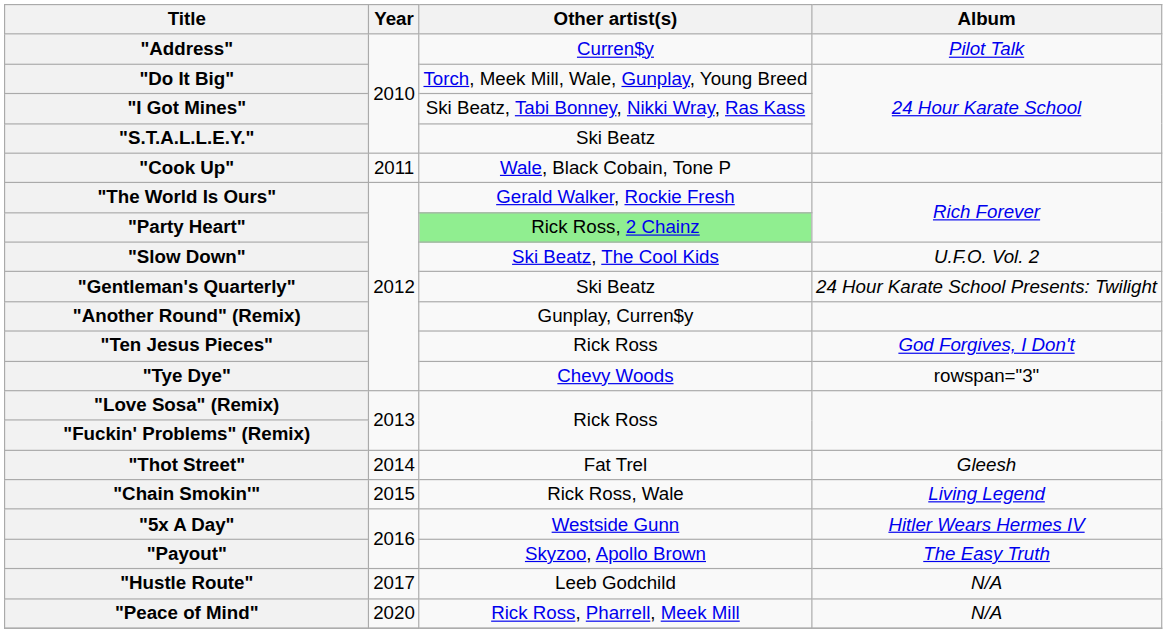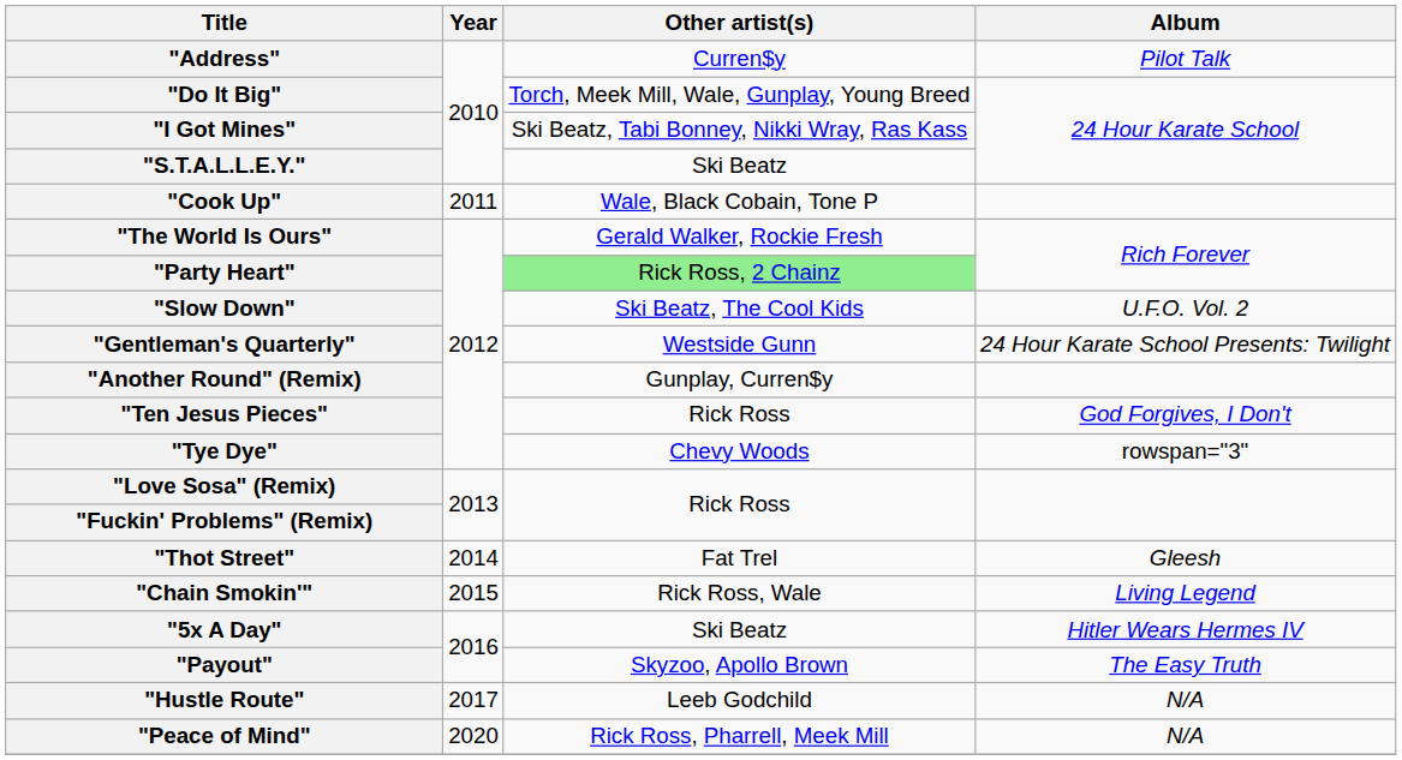"Gentleman's Quarterly" | Other artist(s): Ski Beatz -> Westside Gunn
"5x A Day" | Other artist(s): Westside Gunn -> Ski Beatz
